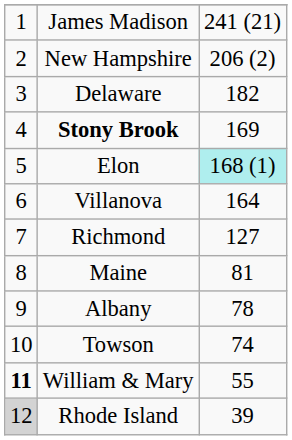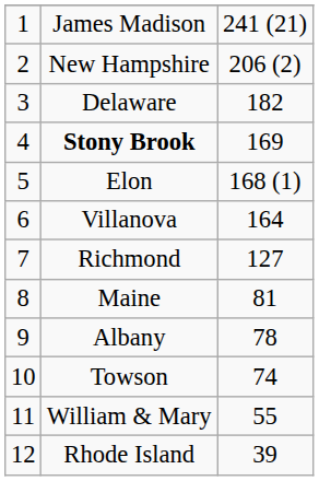Elon | column 3: paleturquoise background -> no background
William & Mary | column 1: bold -> normal
Rhode Island | column 1: lightgrey background -> no background
